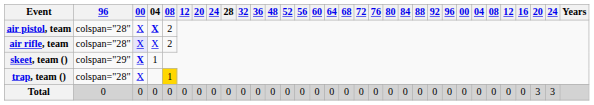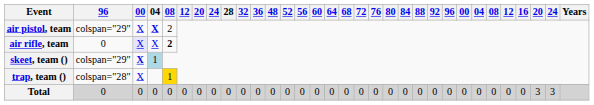air pistol, team | column 2: colspan="28" -> colspan="29"
air rifle, team | column 2: colspan="28" -> 0
air rifle, team | column 5: normal -> bold
skeet, team () | column 4: no background -> lightblue background
